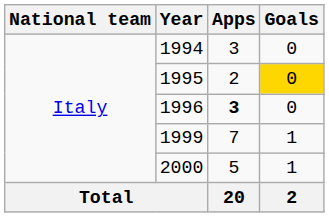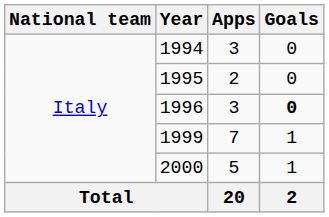1995 | Goals: gold background -> no background
1996 | Apps: bold -> normal
1996 | Goals: normal -> bold
